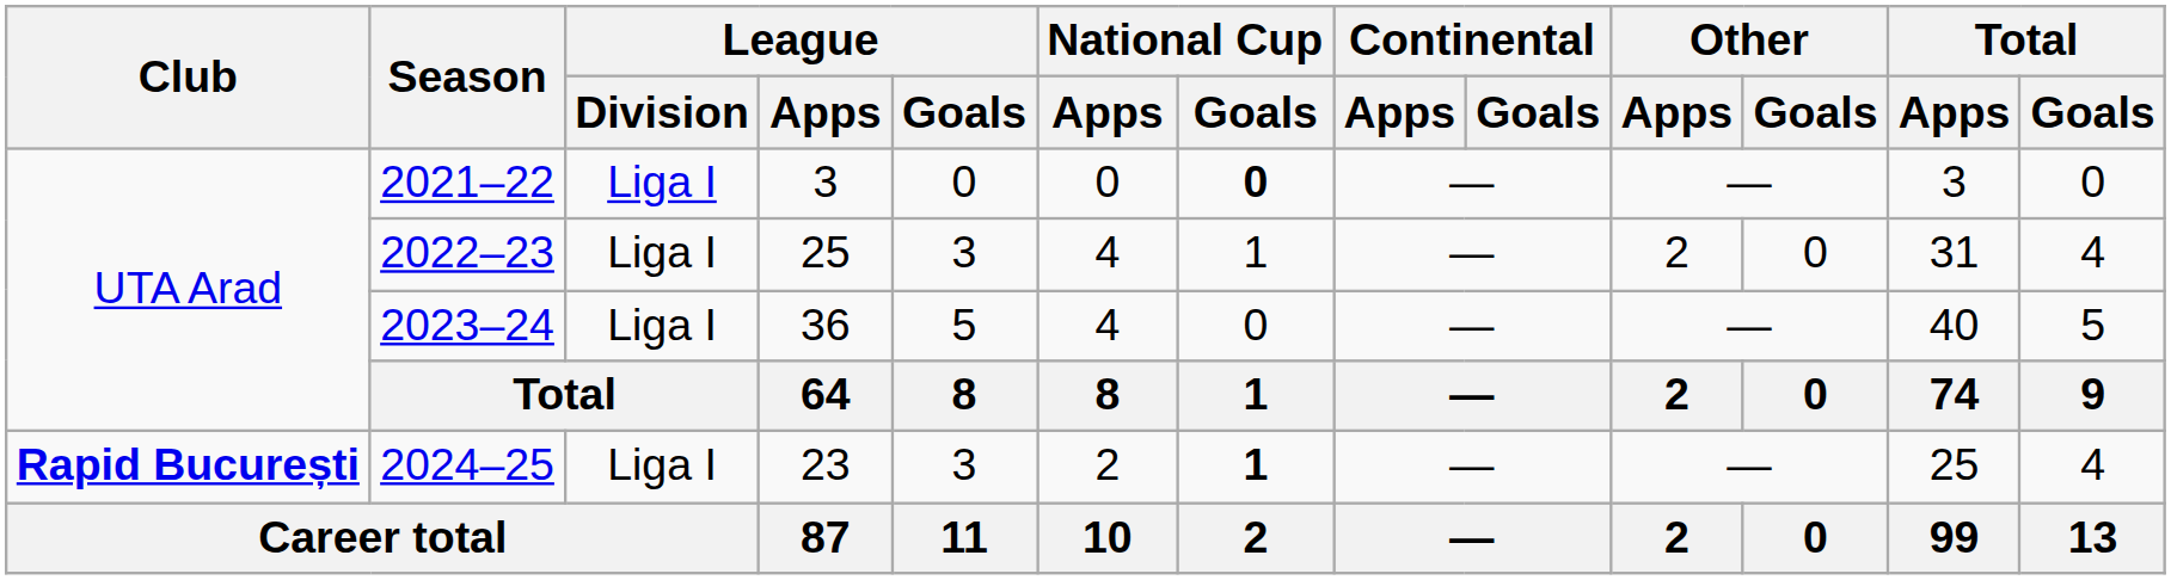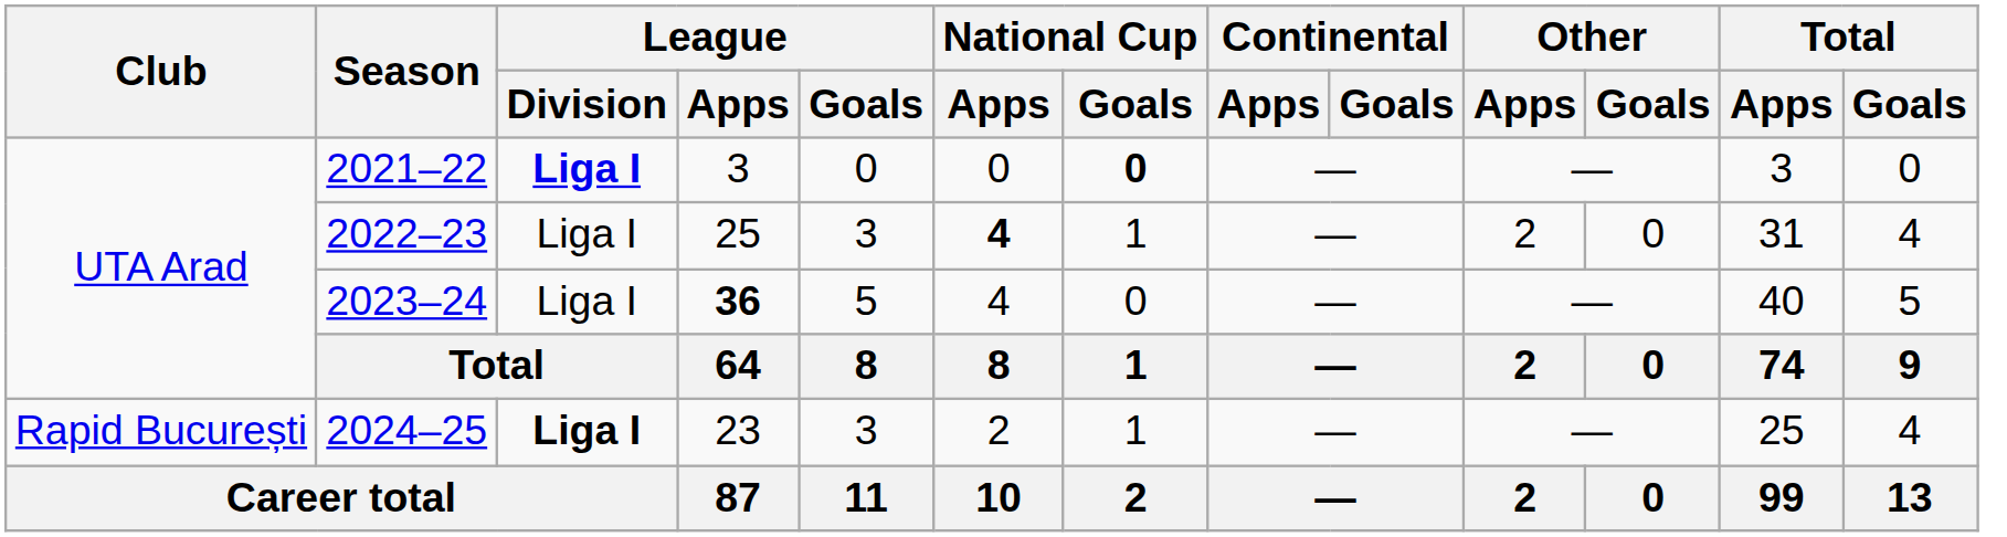2021–22 | League / Division: normal -> bold
2022–23 | National Cup / Apps: normal -> bold
2023–24 | League / Apps: normal -> bold
2024–25 | Club: bold -> normal
2024–25 | League / Division: normal -> bold
2024–25 | National Cup / Goals: bold -> normal
